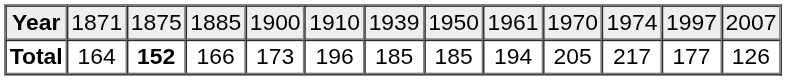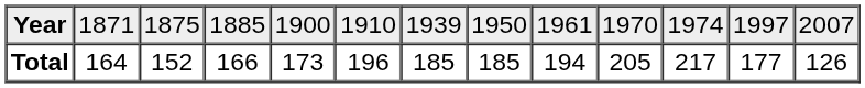row 2 | column 3: bold -> normal
